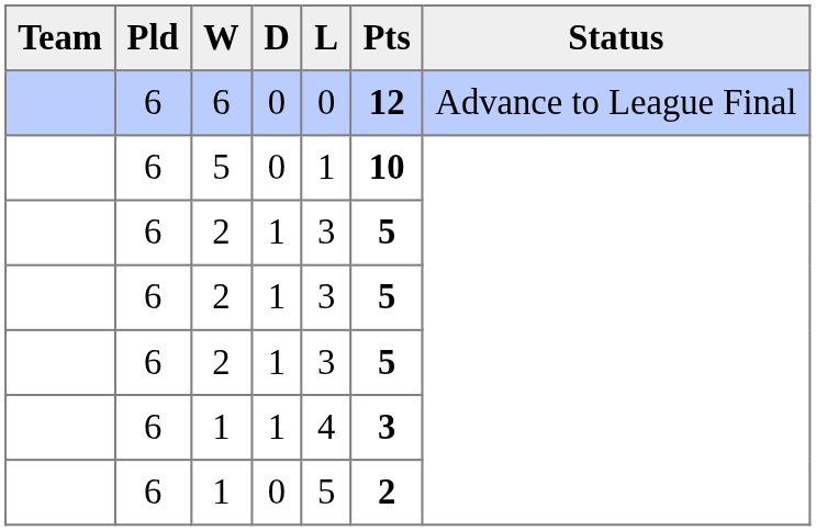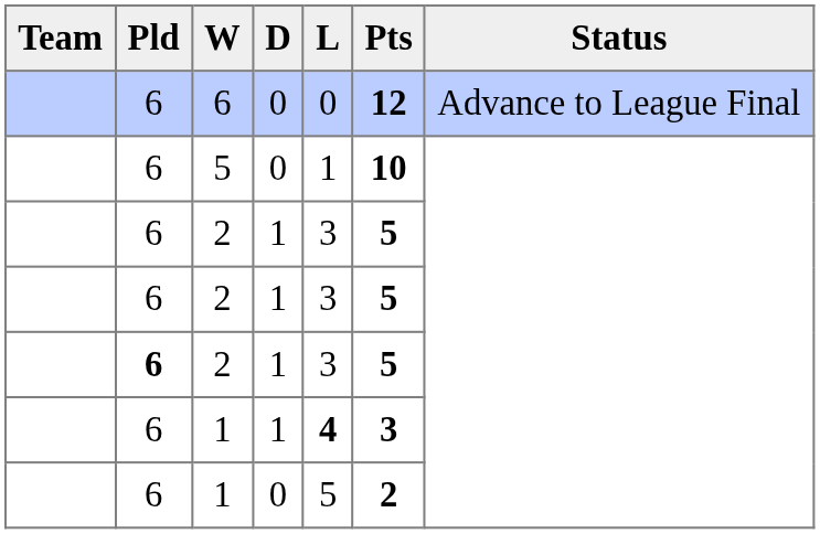row 6 | Pld: normal -> bold
row 7 | L: normal -> bold
